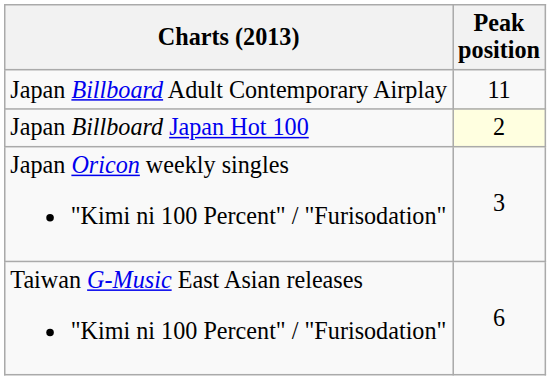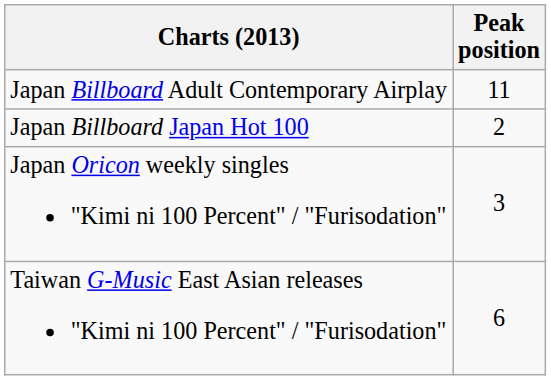Japan Billboard Japan Hot 100 | Peak position: lightyellow background -> no background
